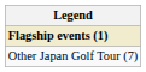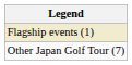row 2 | column 1: bold -> normal
